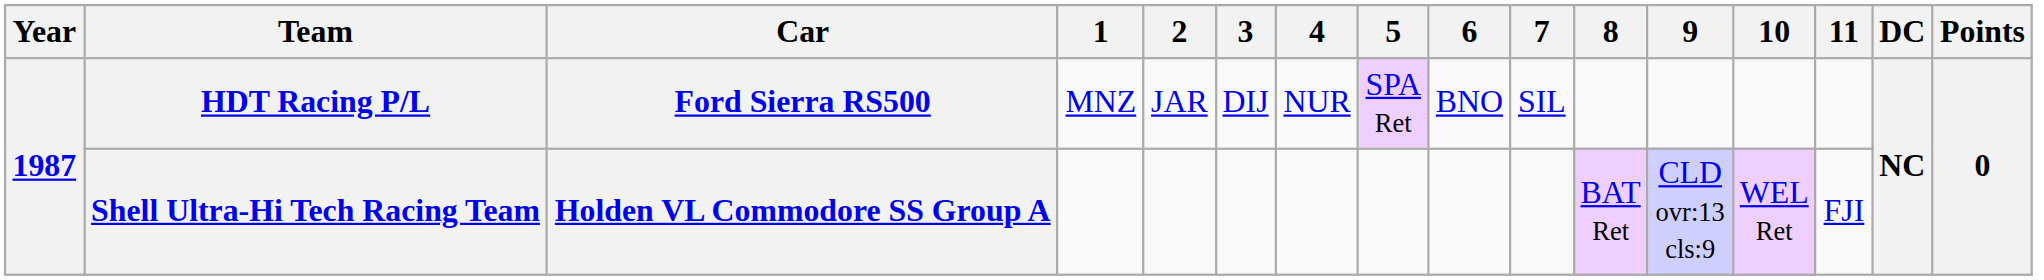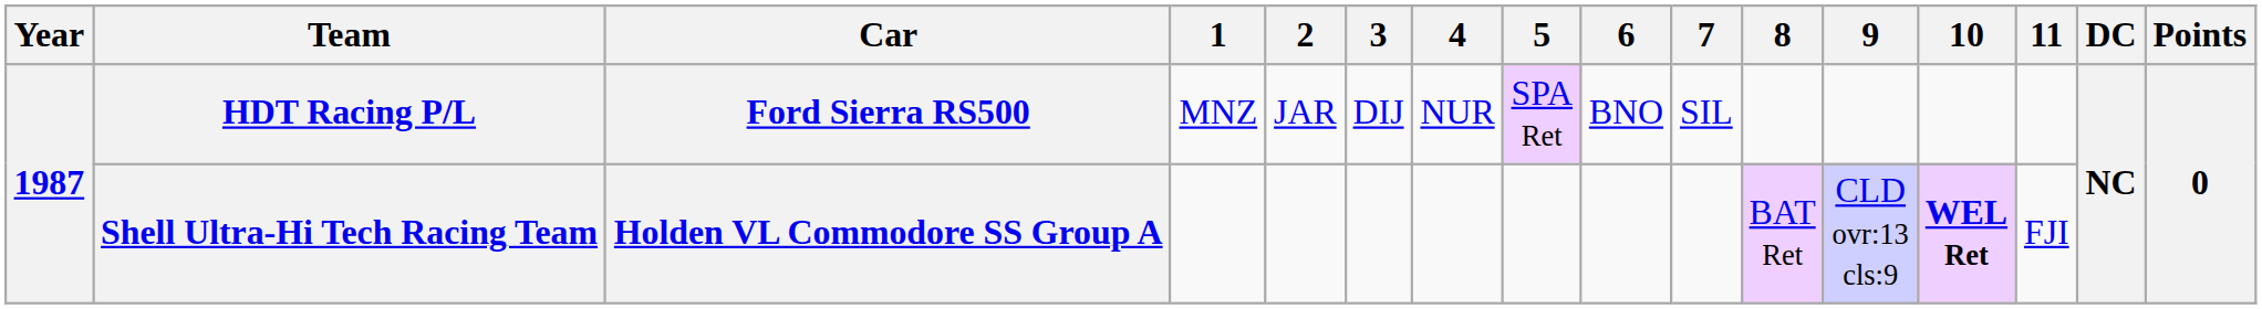Shell Ultra-Hi Tech Racing Team | 10: normal -> bold
